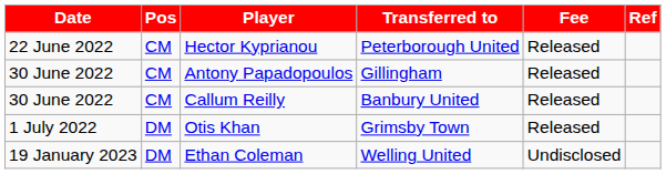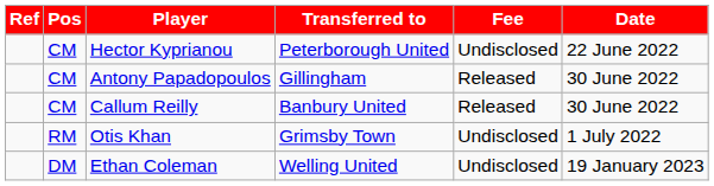columns swapped: Date <-> Ref
Hector Kyprianou | Fee: Released -> Undisclosed
Otis Khan | Pos: DM -> RM
Otis Khan | Fee: Released -> Undisclosed
